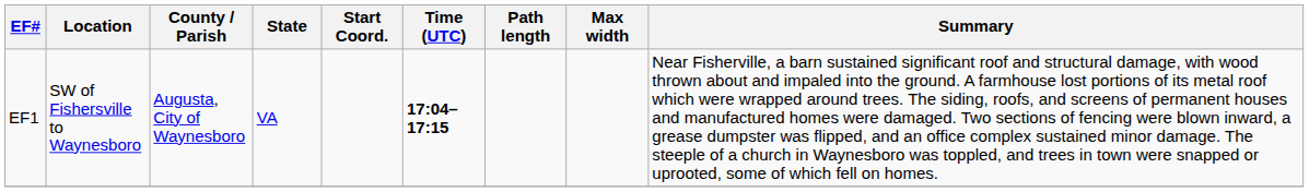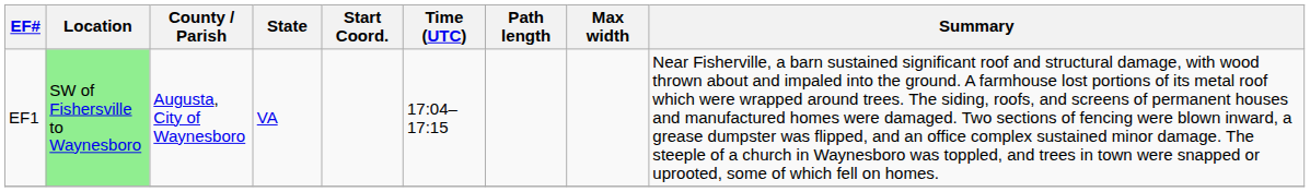EF1 | Location: no background -> lightgreen background
EF1 | Time (UTC): bold -> normal
